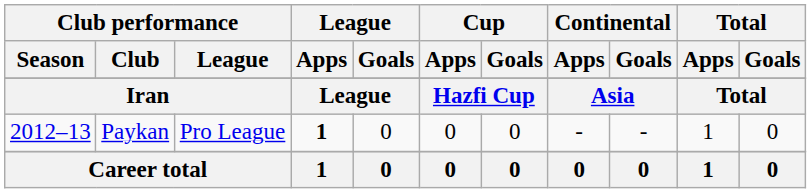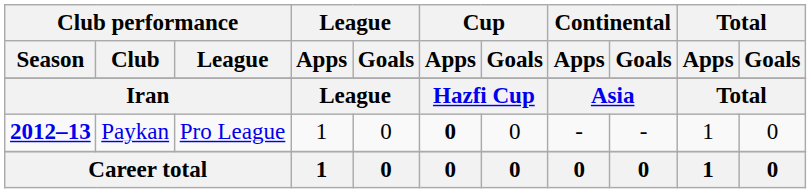Paykan | Club performance / Season: normal -> bold
Paykan | League / Apps: bold -> normal
Paykan | Cup / Apps: normal -> bold
